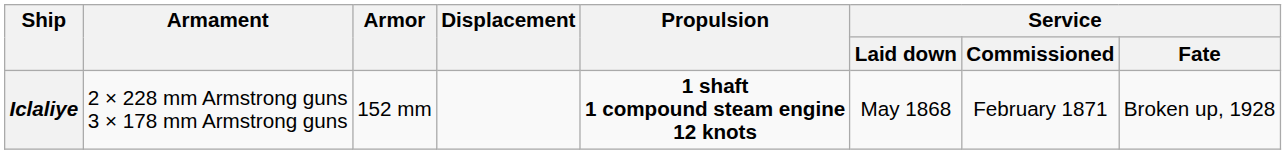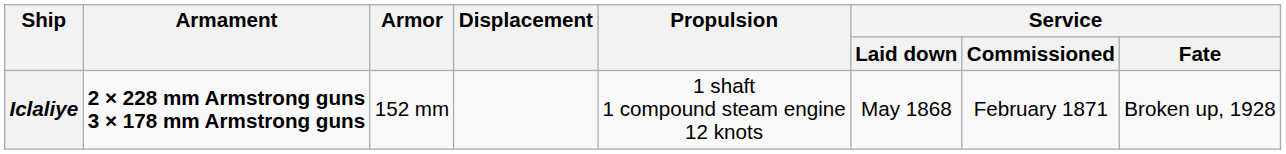Iclaliye | Armament: normal -> bold
Iclaliye | Propulsion: bold -> normal
